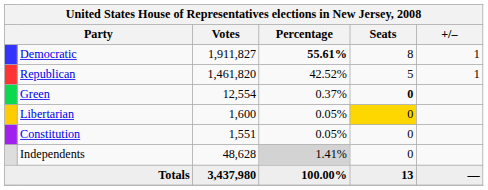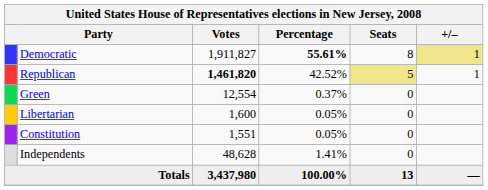Democratic | +/–: no background -> khaki background
Republican | Votes: normal -> bold
Republican | Seats: no background -> khaki background
Green | Seats: bold -> normal
Libertarian | Seats: gold background -> no background
Independents | Percentage: lightgrey background -> no background
